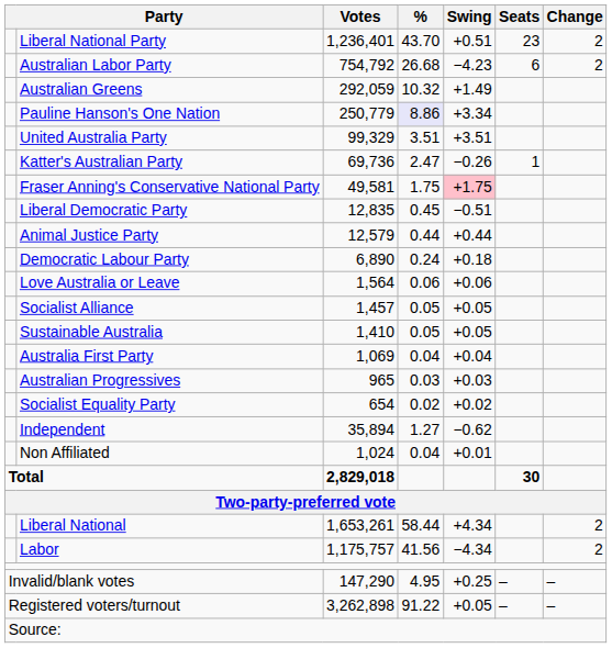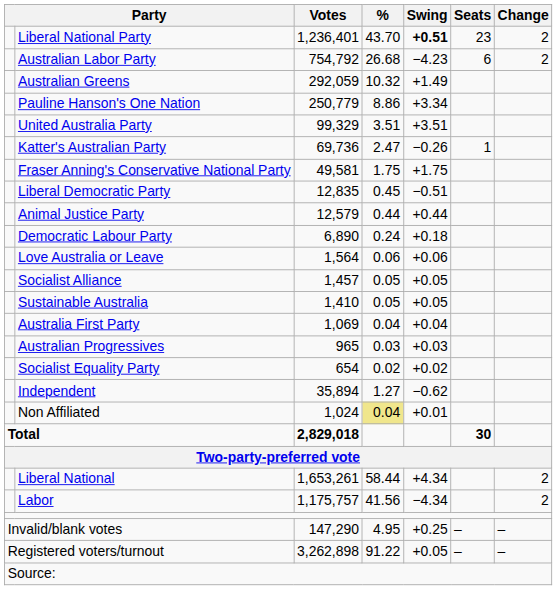Liberal National Party | Swing: normal -> bold
Pauline Hanson's One Nation | %: lavender background -> no background
Fraser Anning's Conservative National Party | Swing: pink background -> no background
Non Affiliated | %: no background -> khaki background
